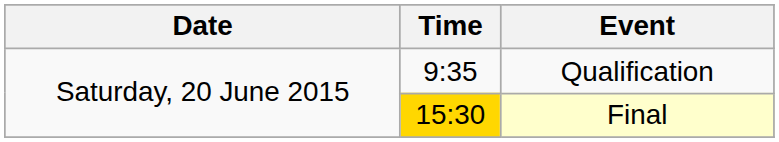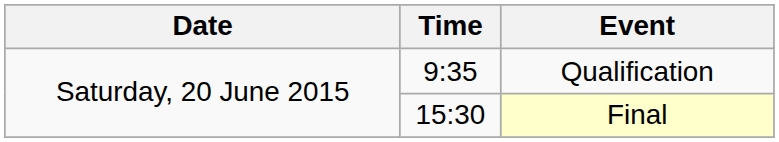Final | Time: gold background -> no background
